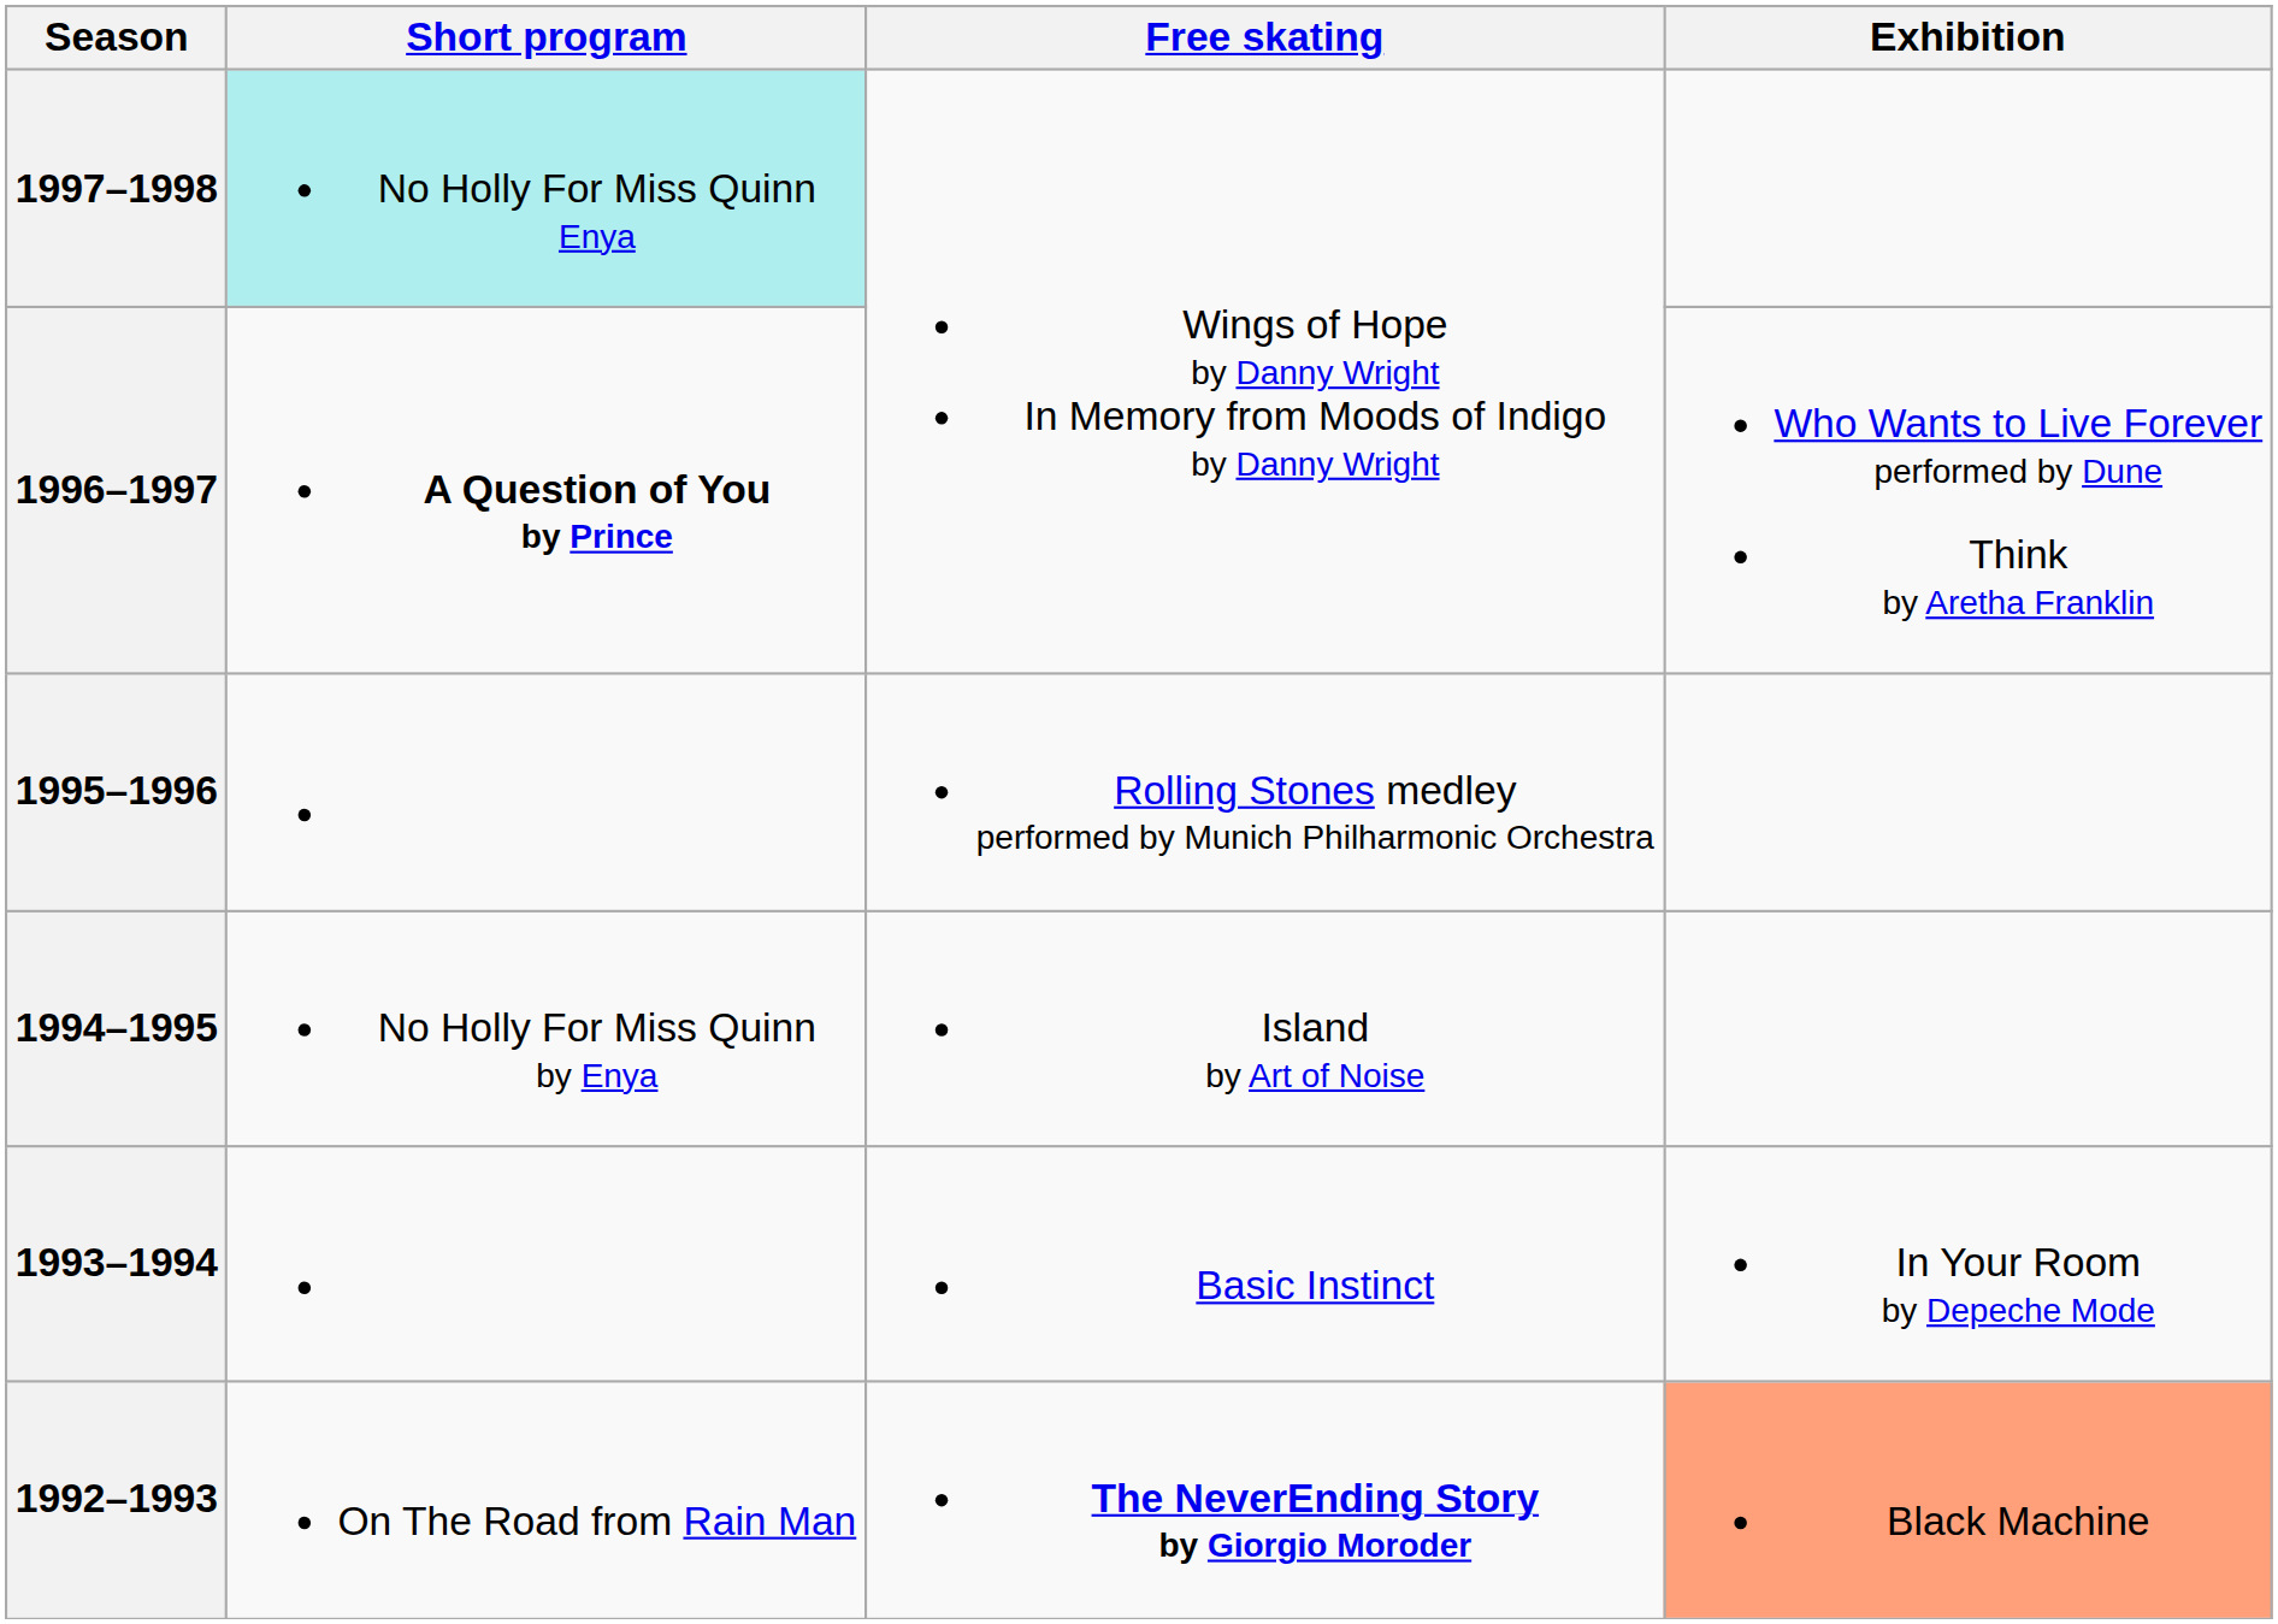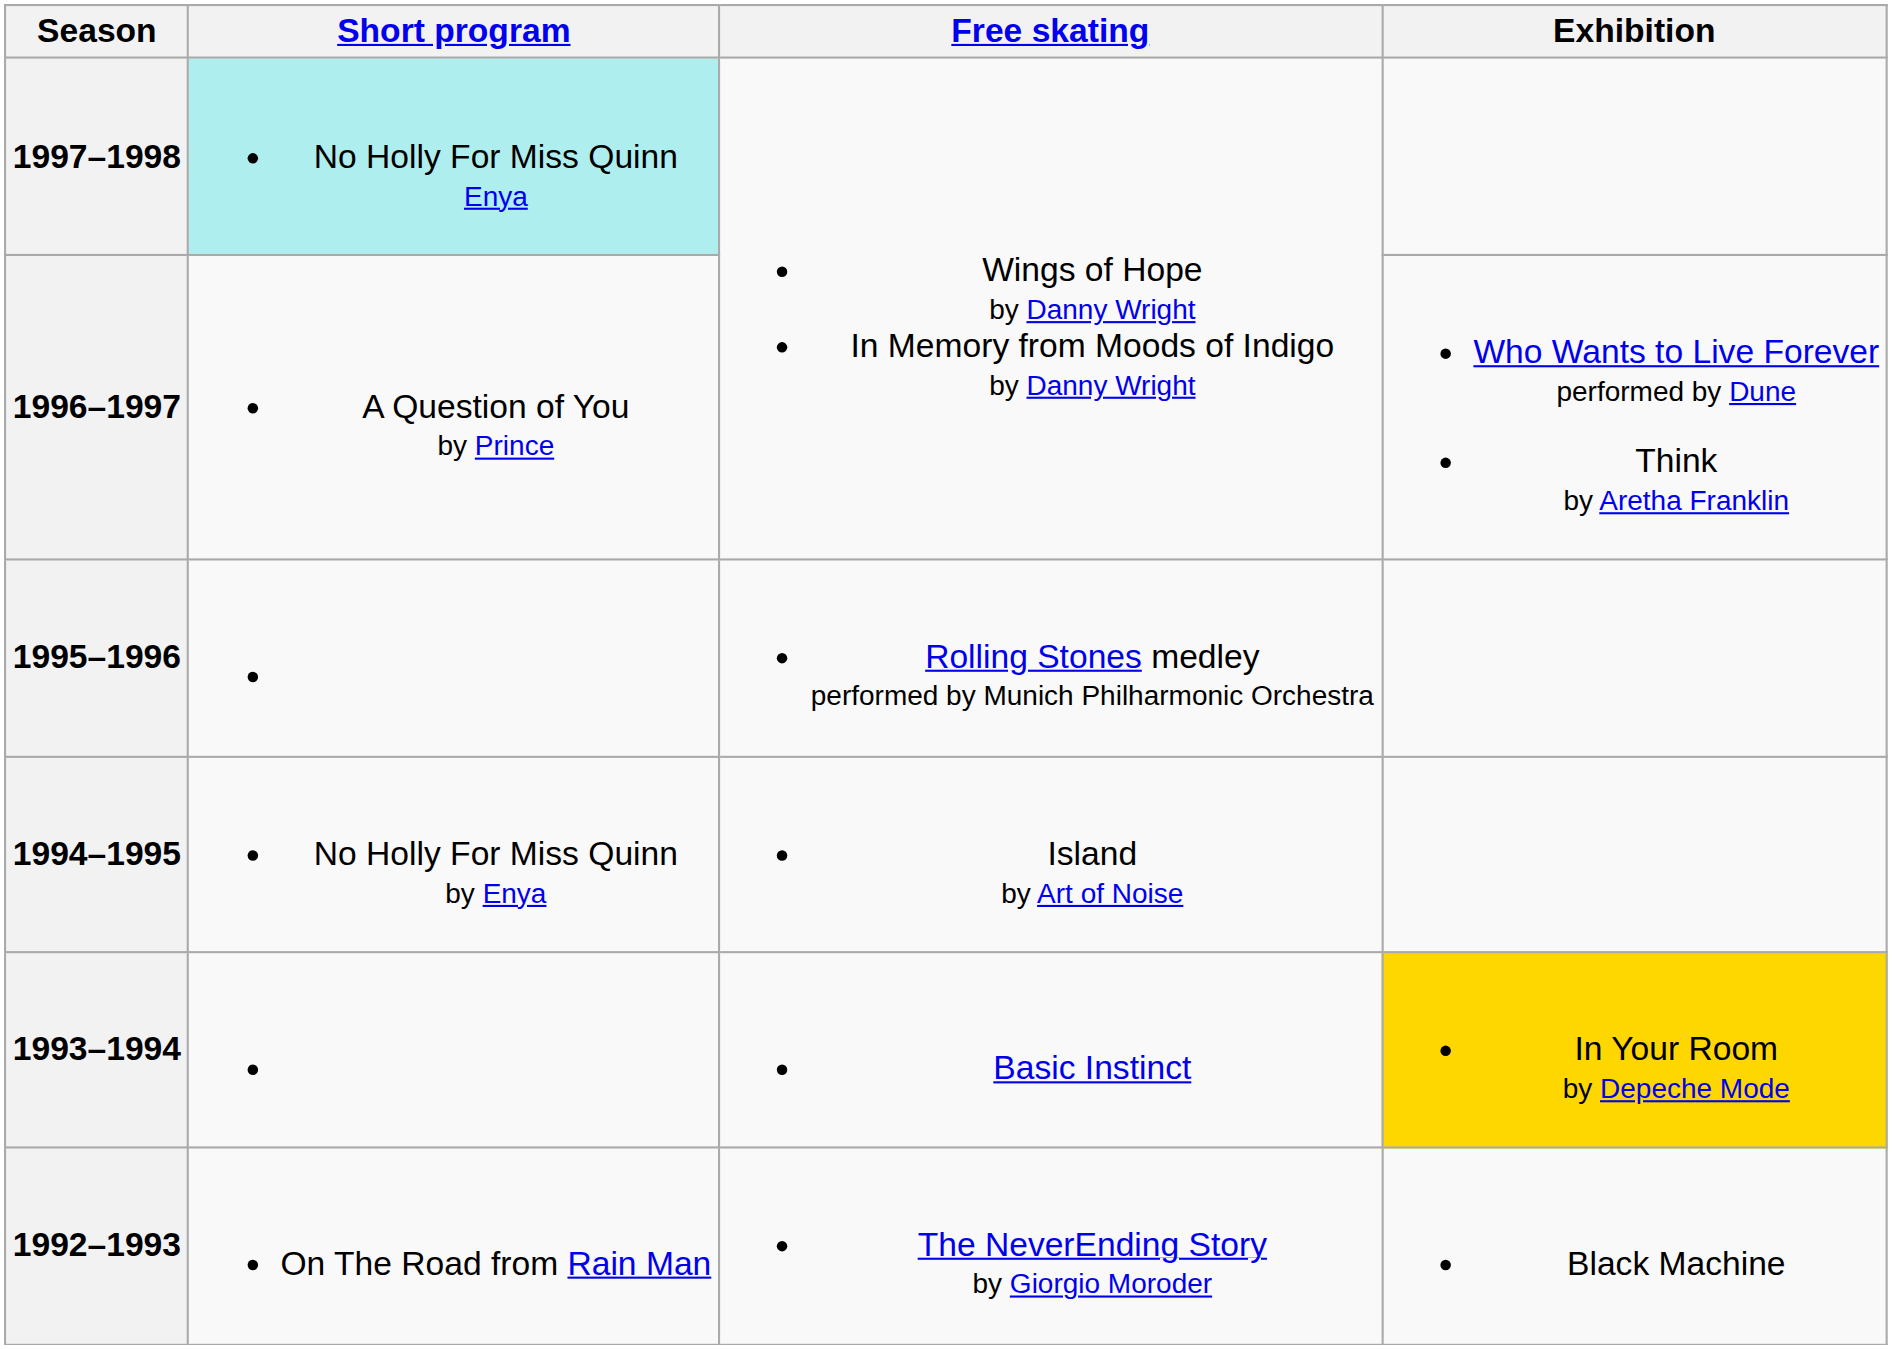1996–1997 | Short program: bold -> normal
1993–1994 | Exhibition: no background -> gold background
1992–1993 | Free skating: bold -> normal
1992–1993 | Exhibition: lightsalmon background -> no background
